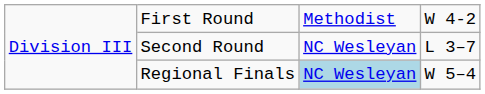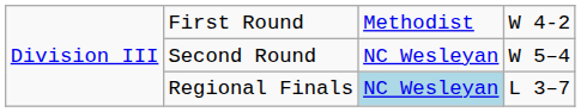Second Round | column 4: L 3–7 -> W 5–4
Regional Finals | column 4: W 5–4 -> L 3–7
